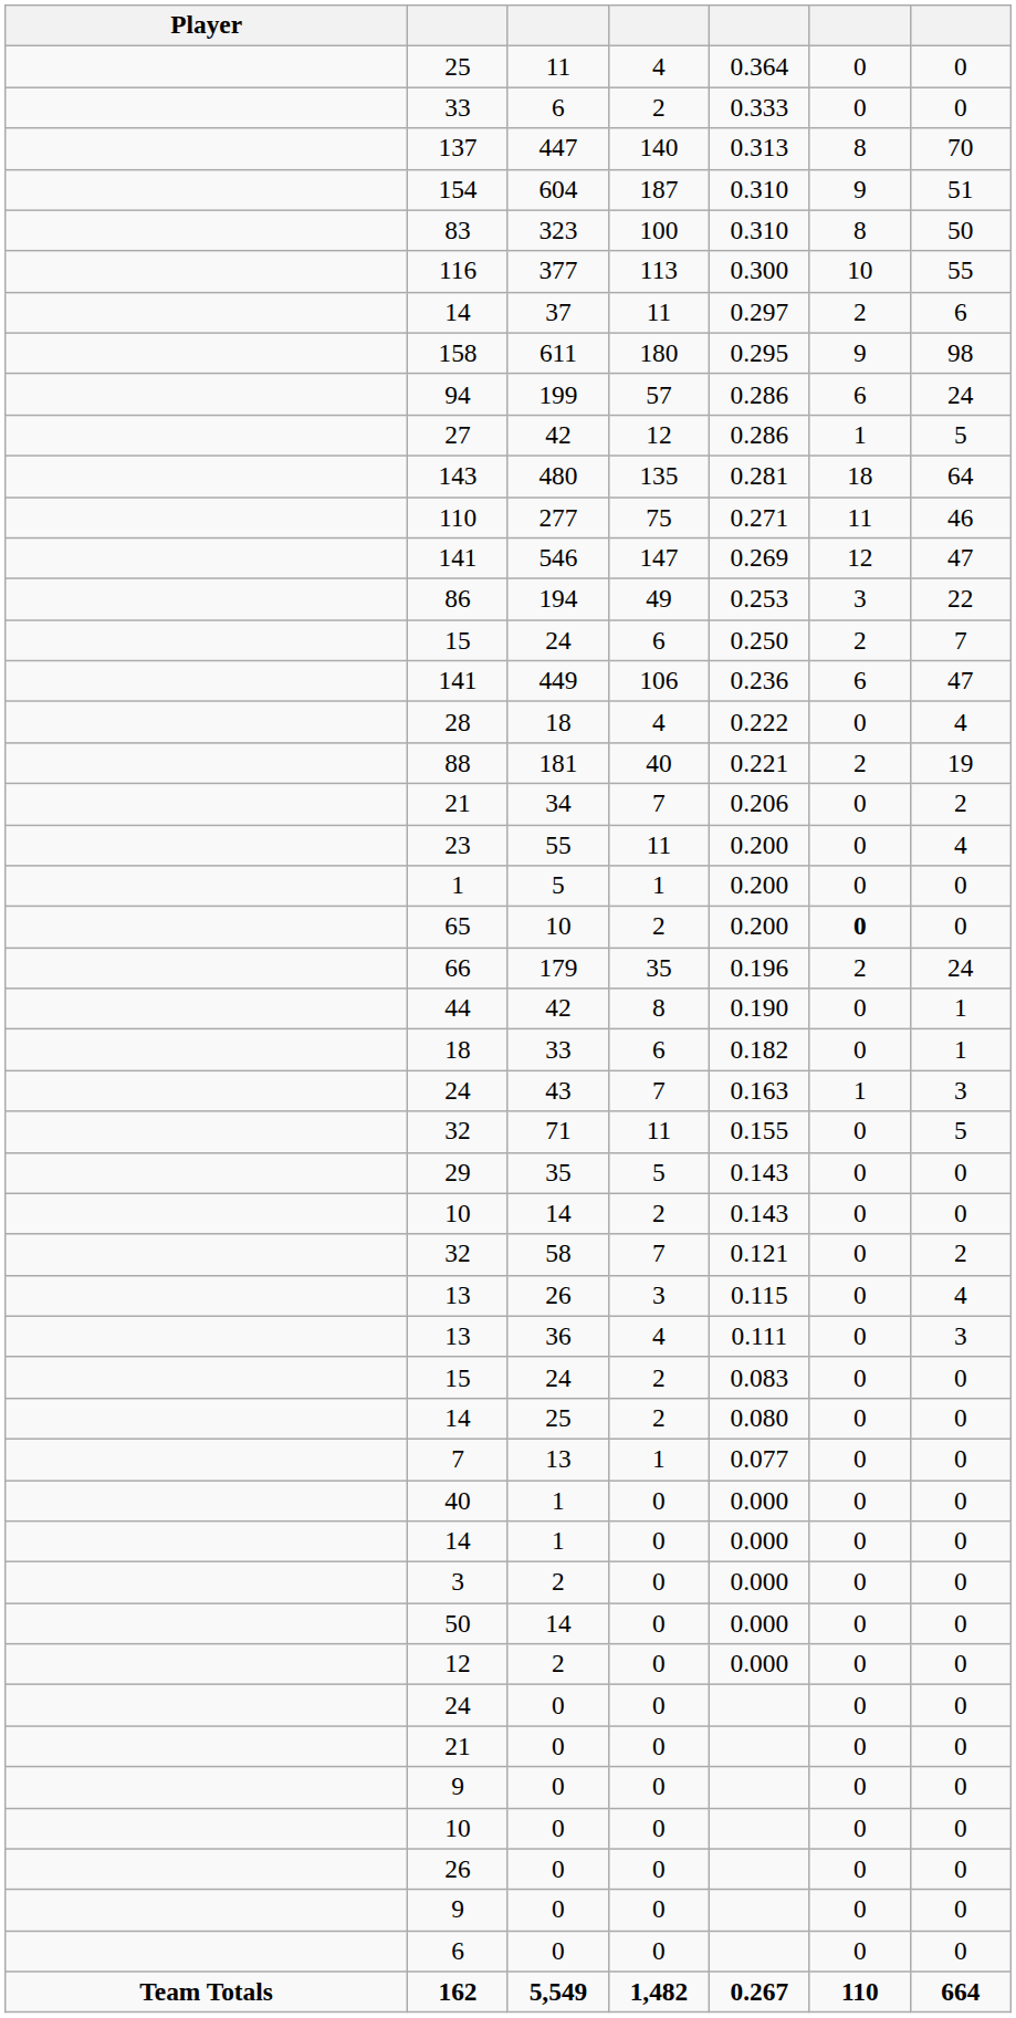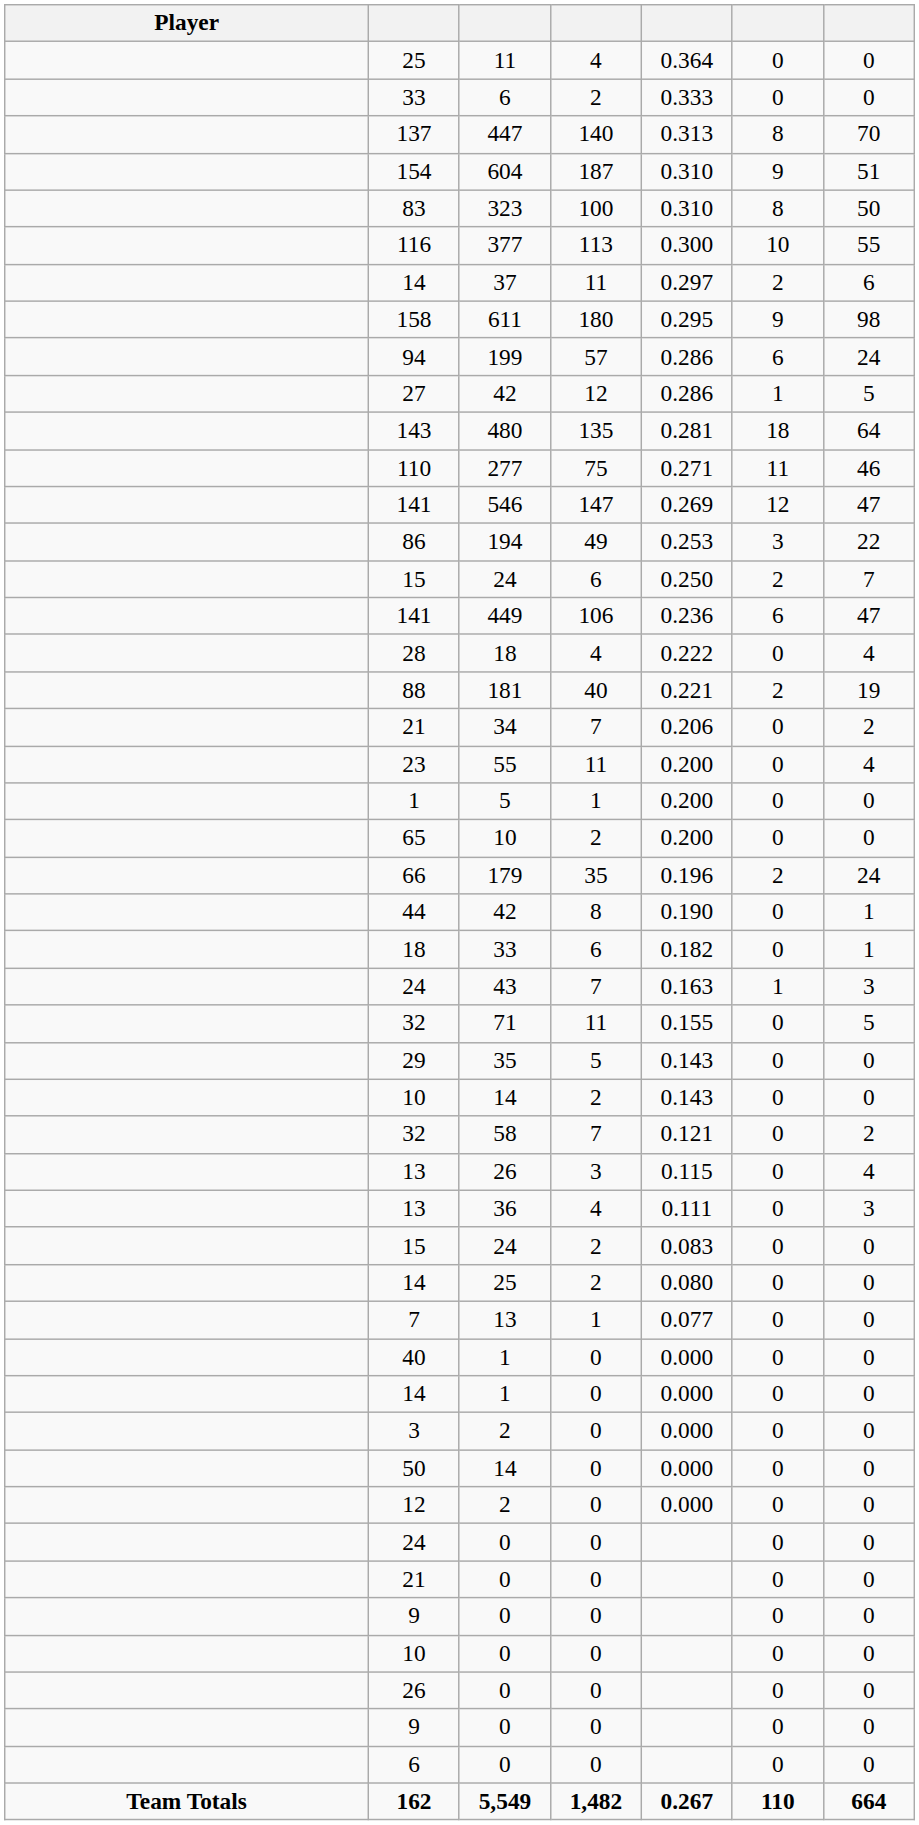65 | column 6: bold -> normal
